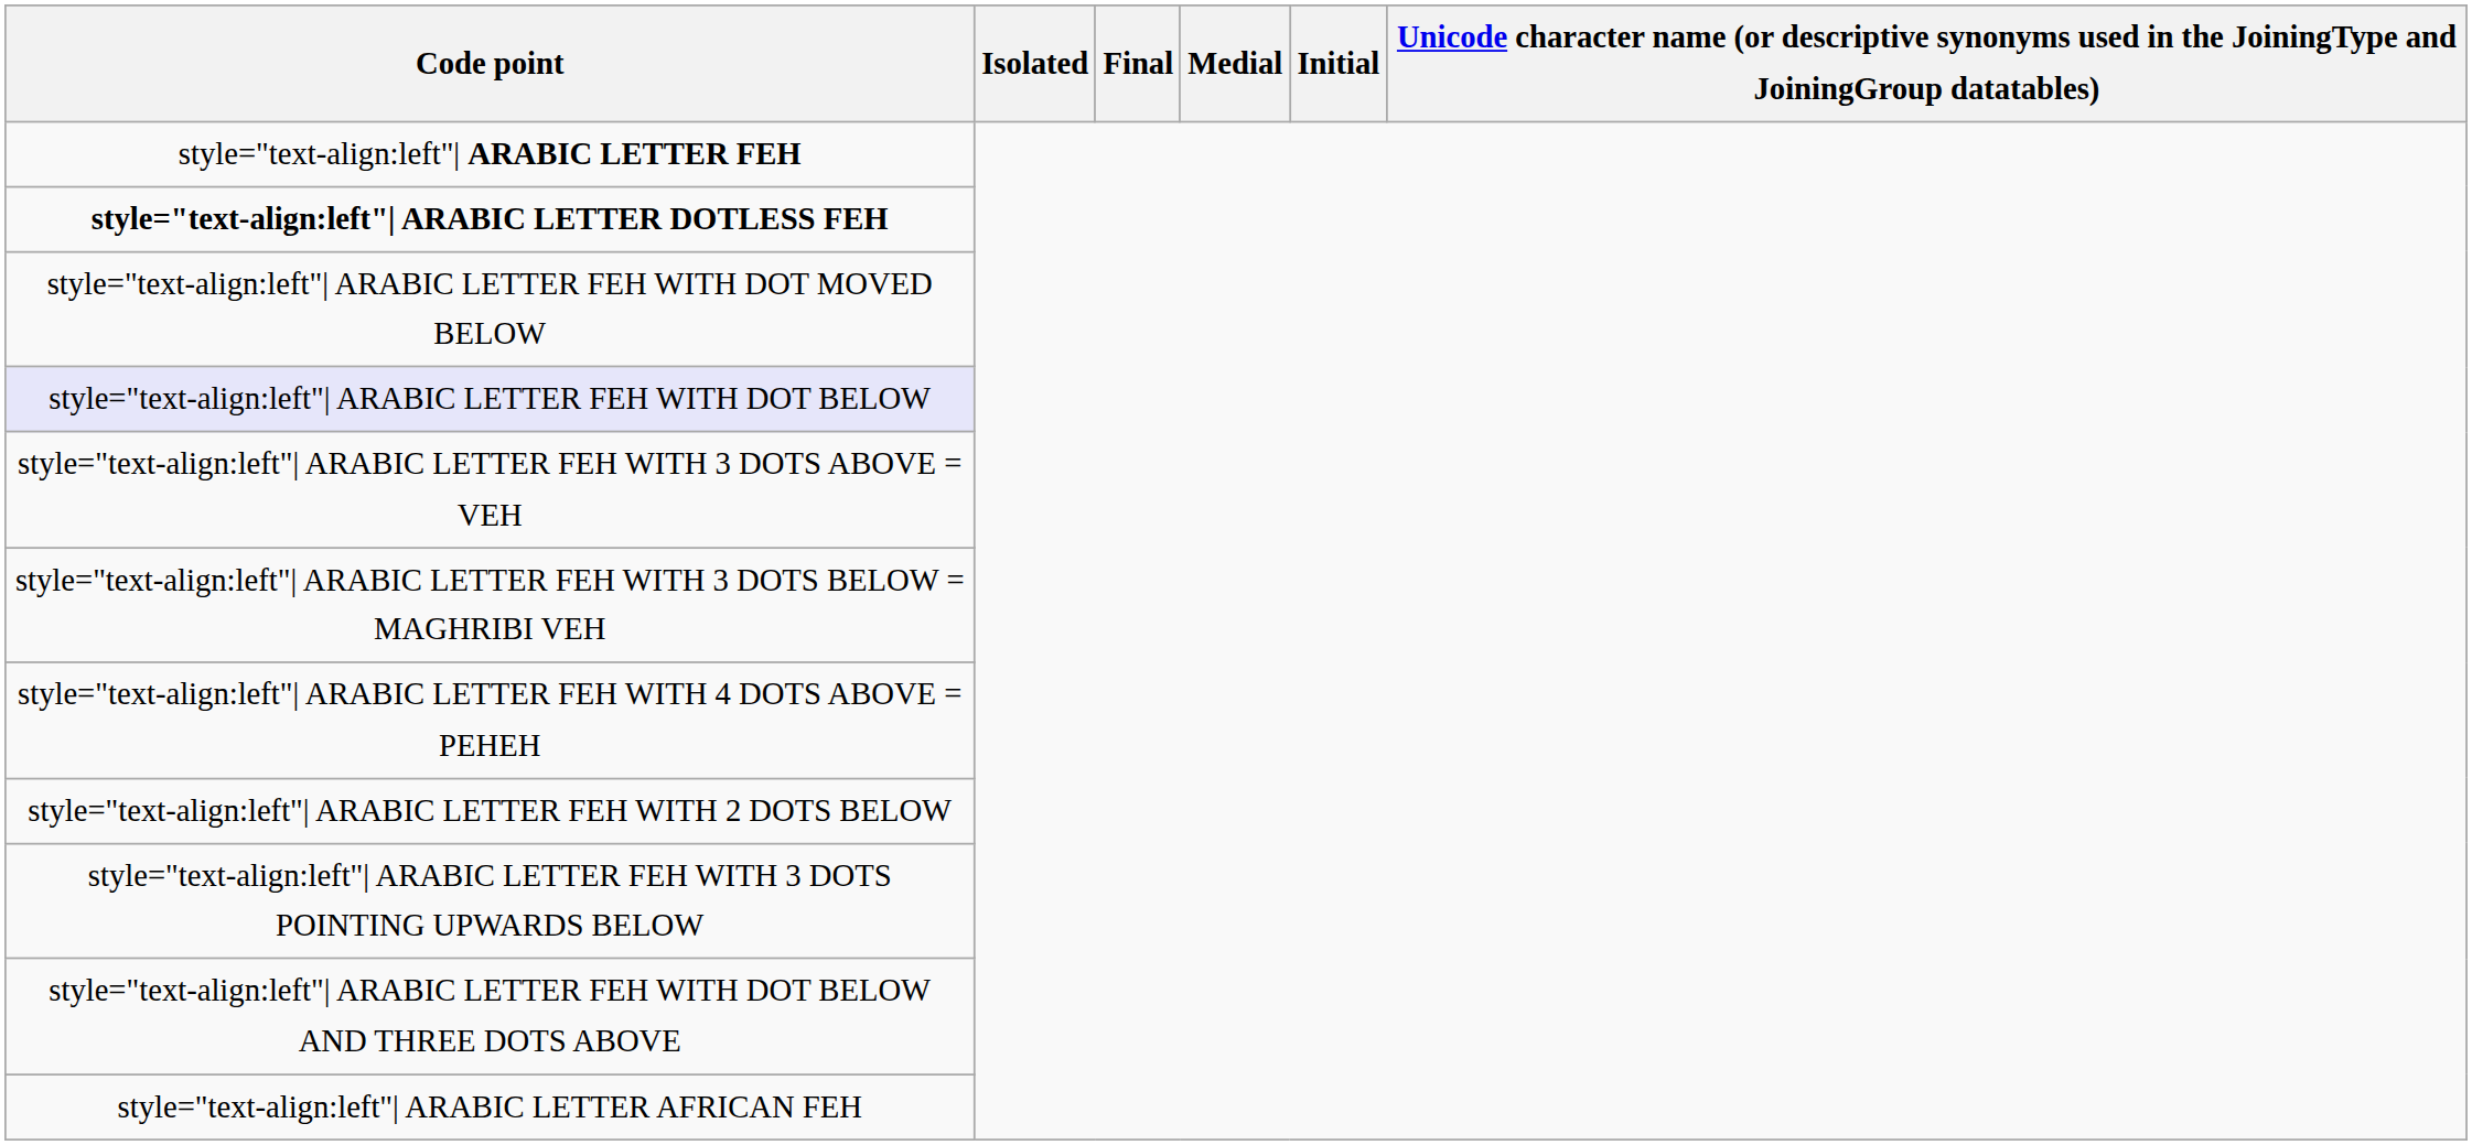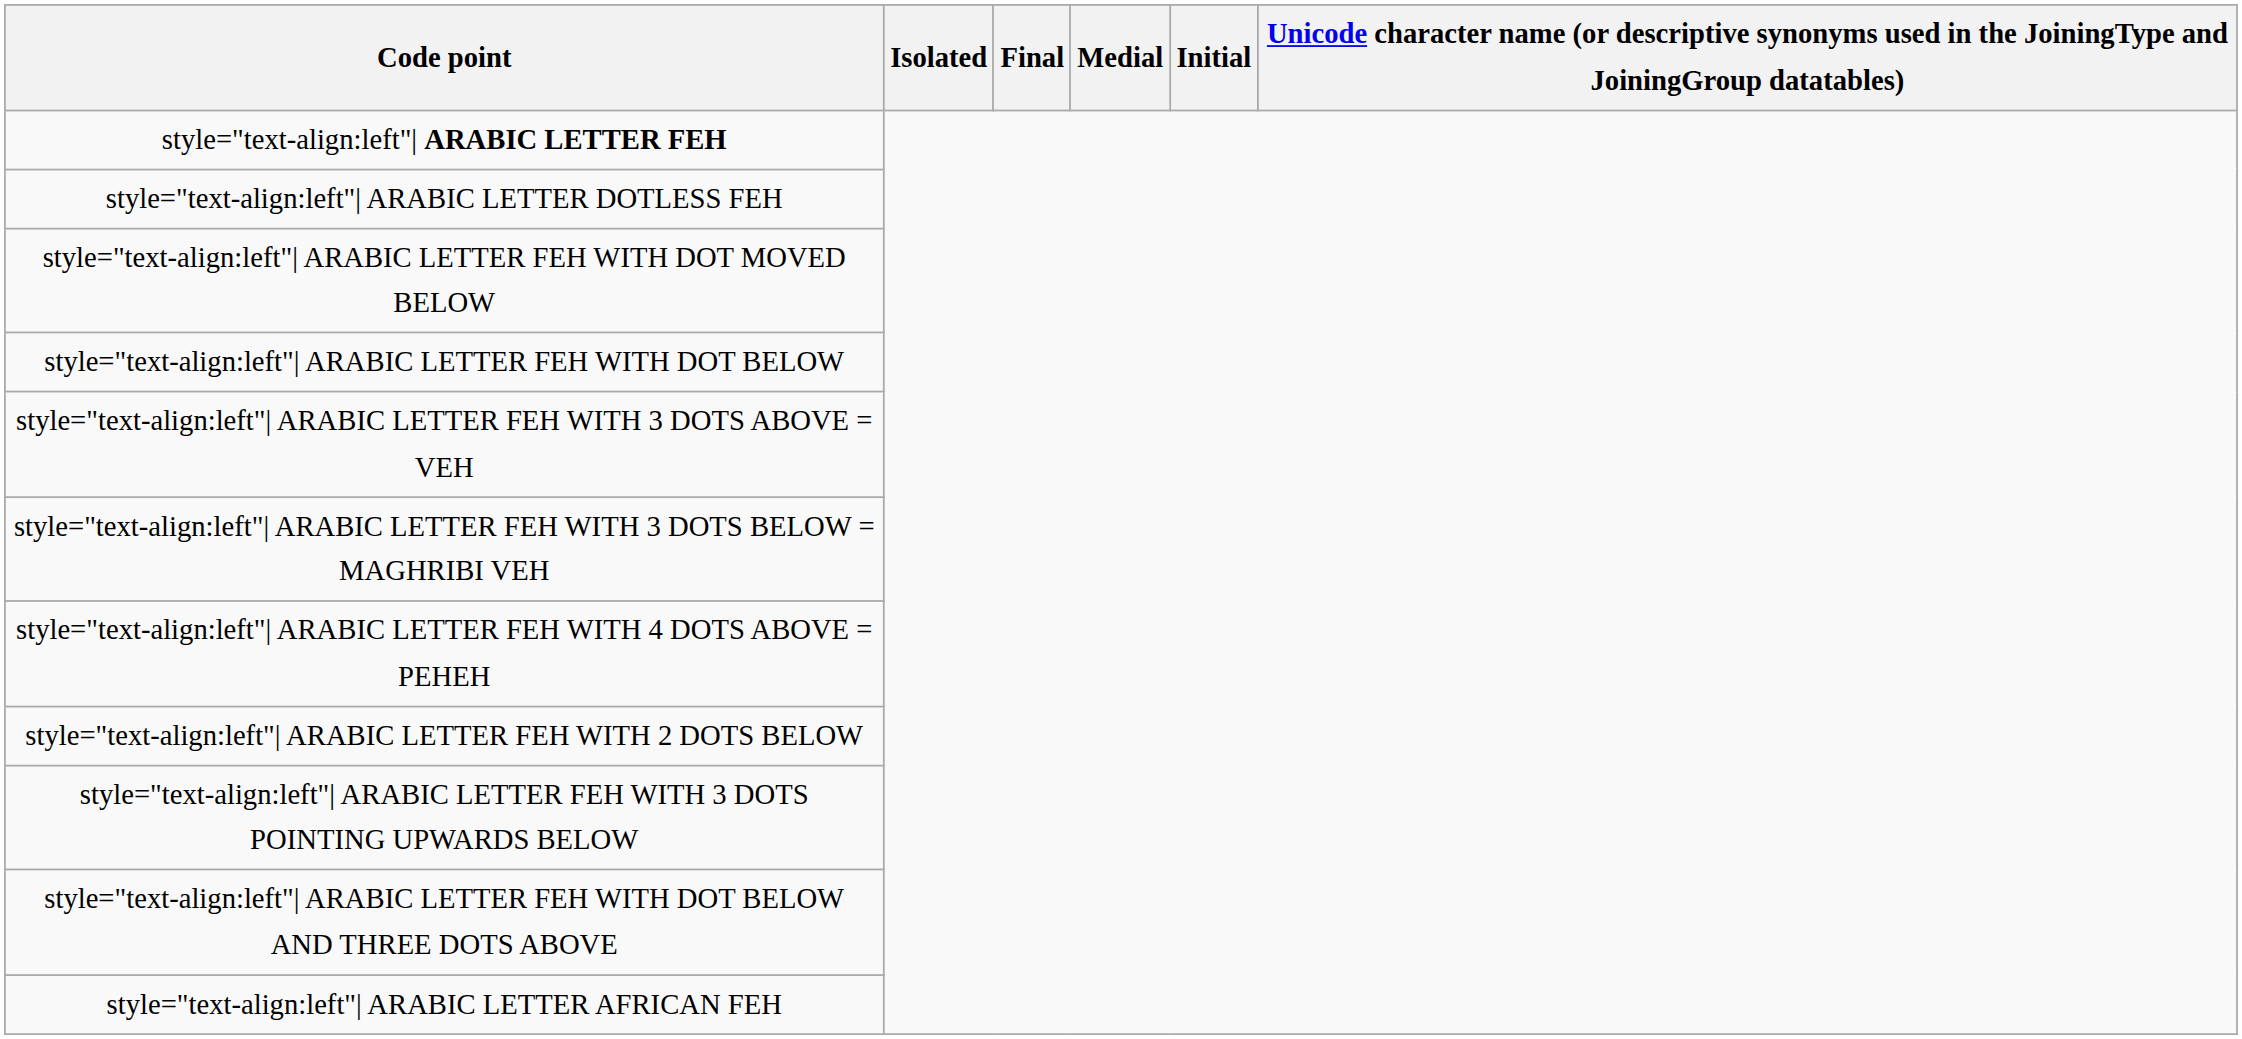style="text-align:left"| ARABIC LETTER DOTLESS FEH | Code point: bold -> normal
style="text-align:left"| ARABIC LETTER FEH WITH DOT BELOW | Code point: lavender background -> no background
